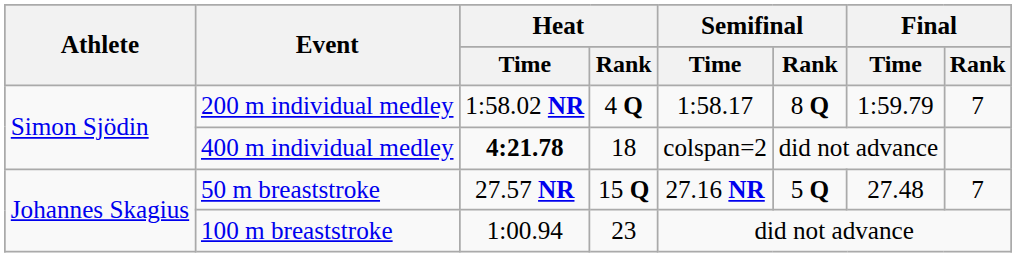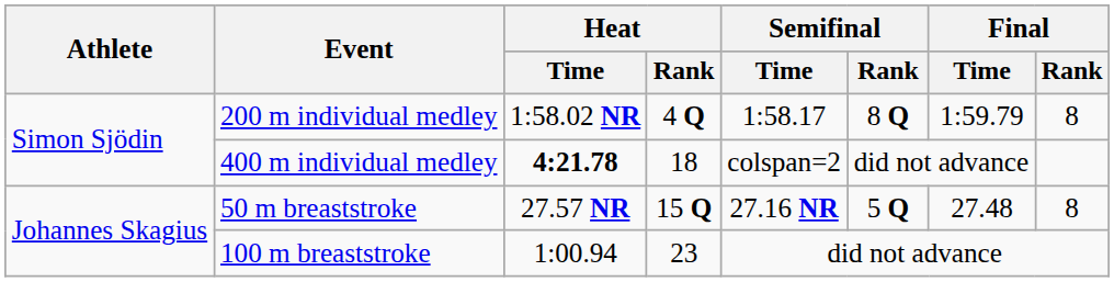200 m individual medley | Final / Rank: 7 -> 8
50 m breaststroke | Final / Rank: 7 -> 8
